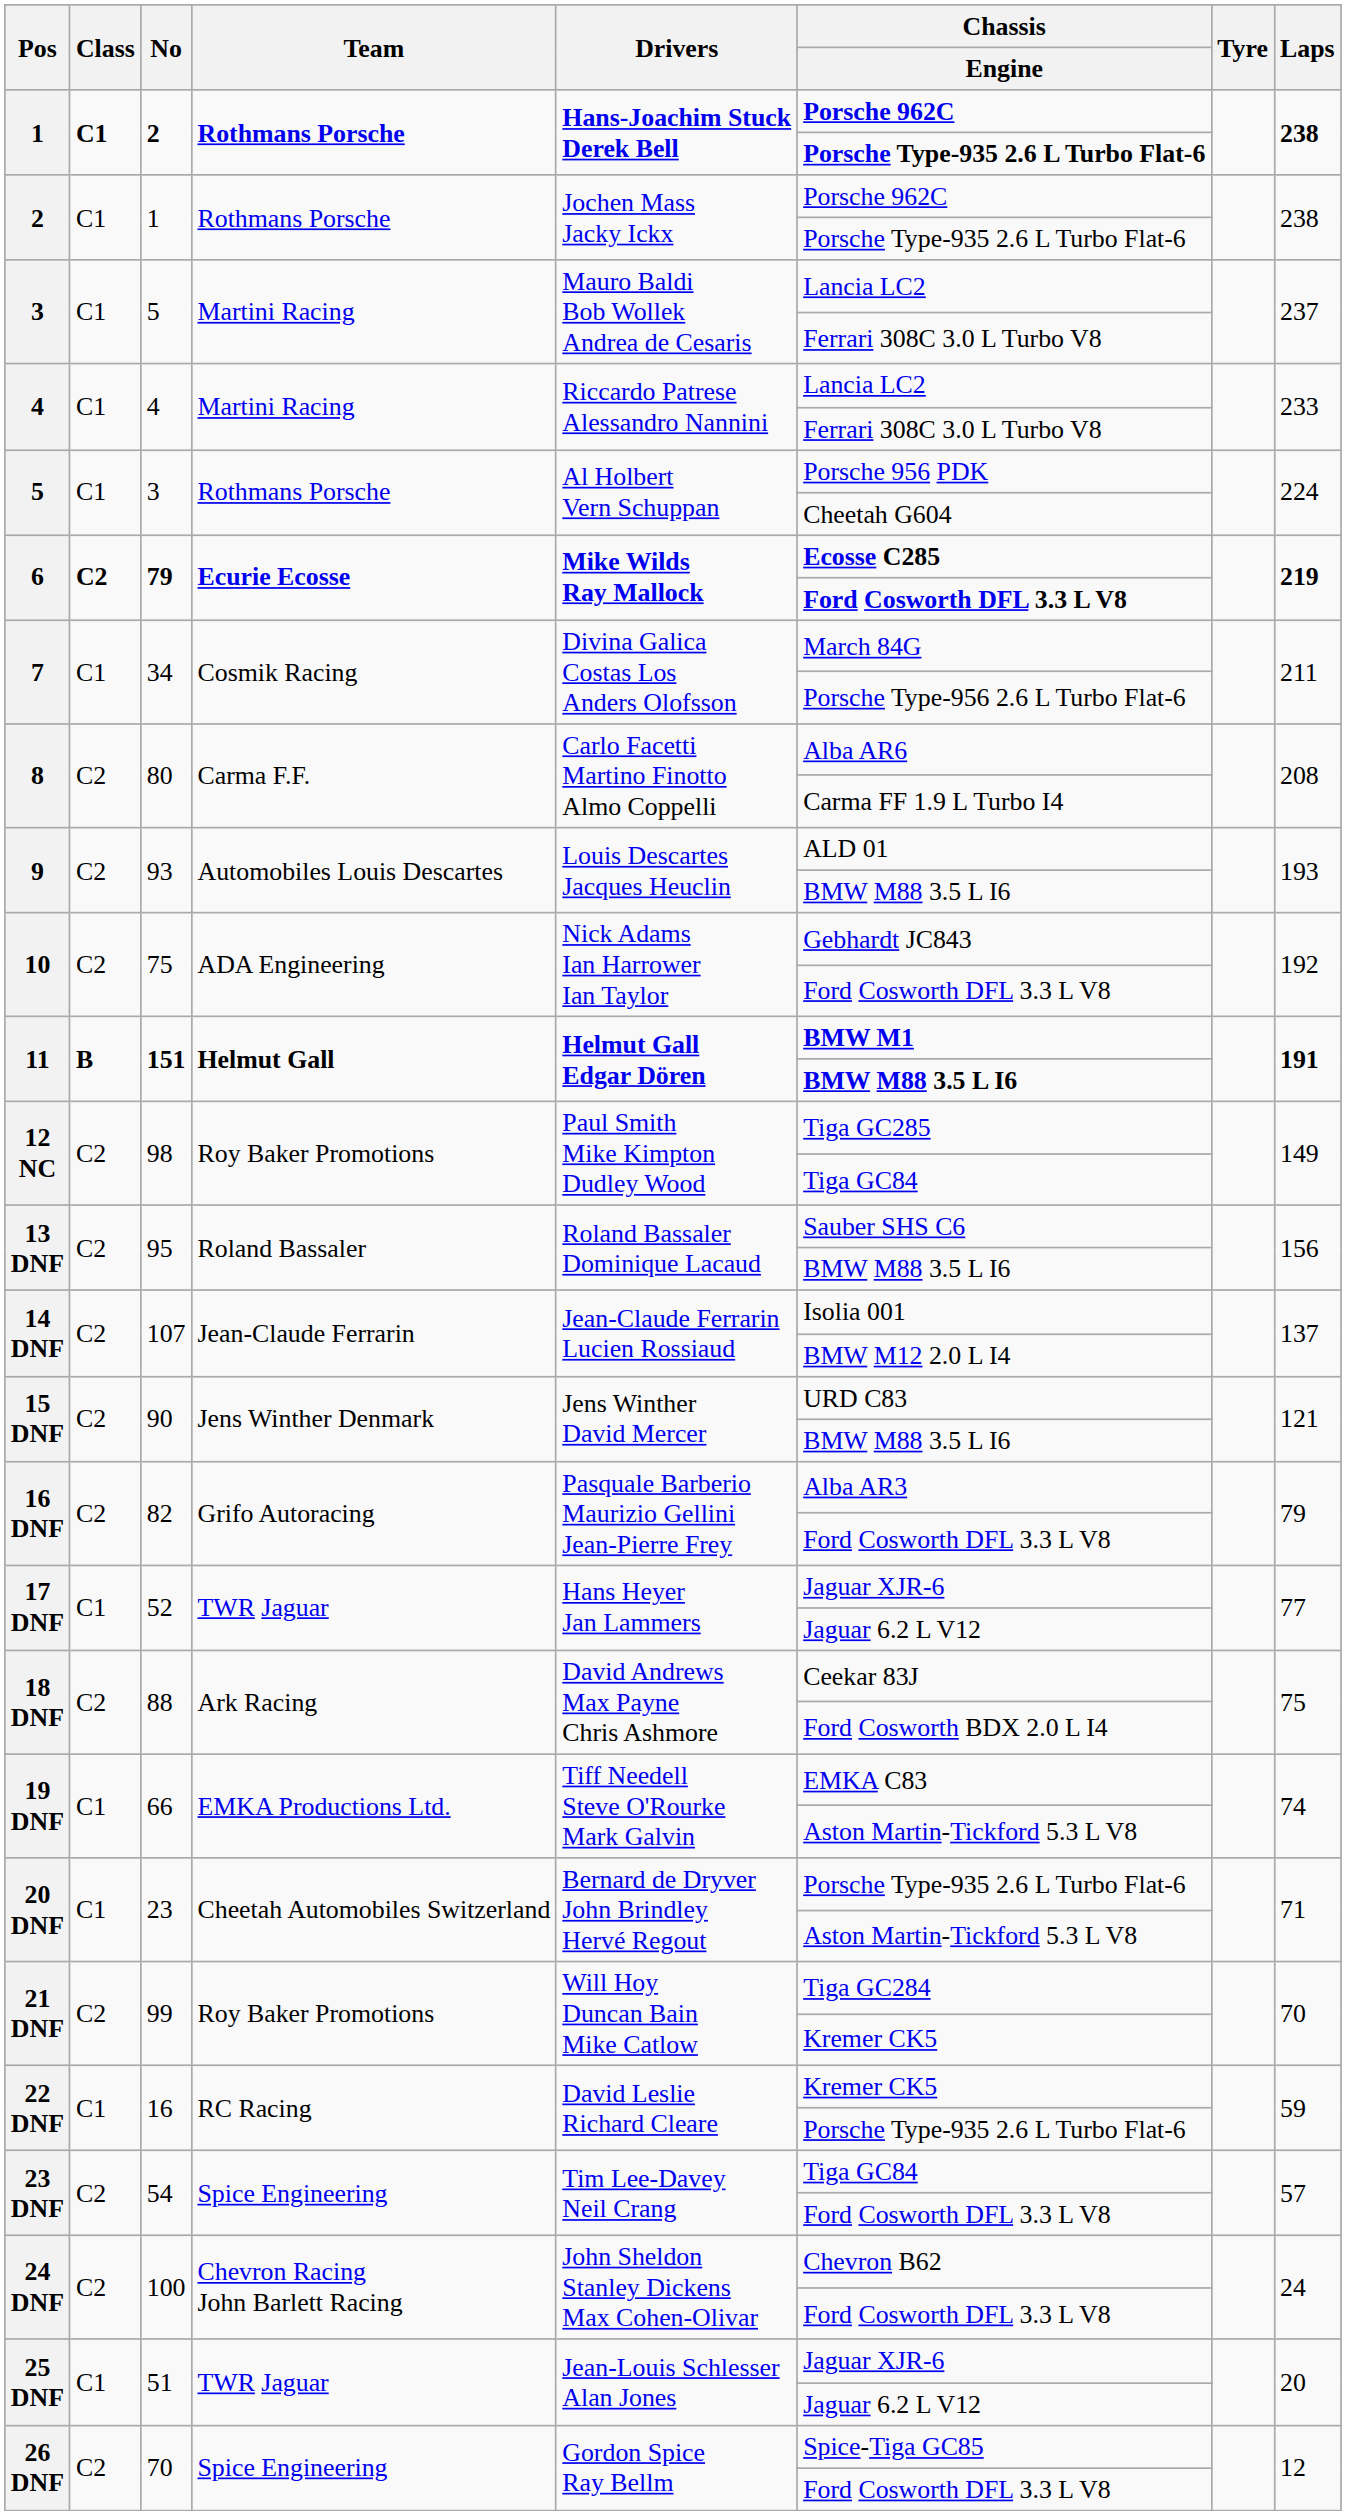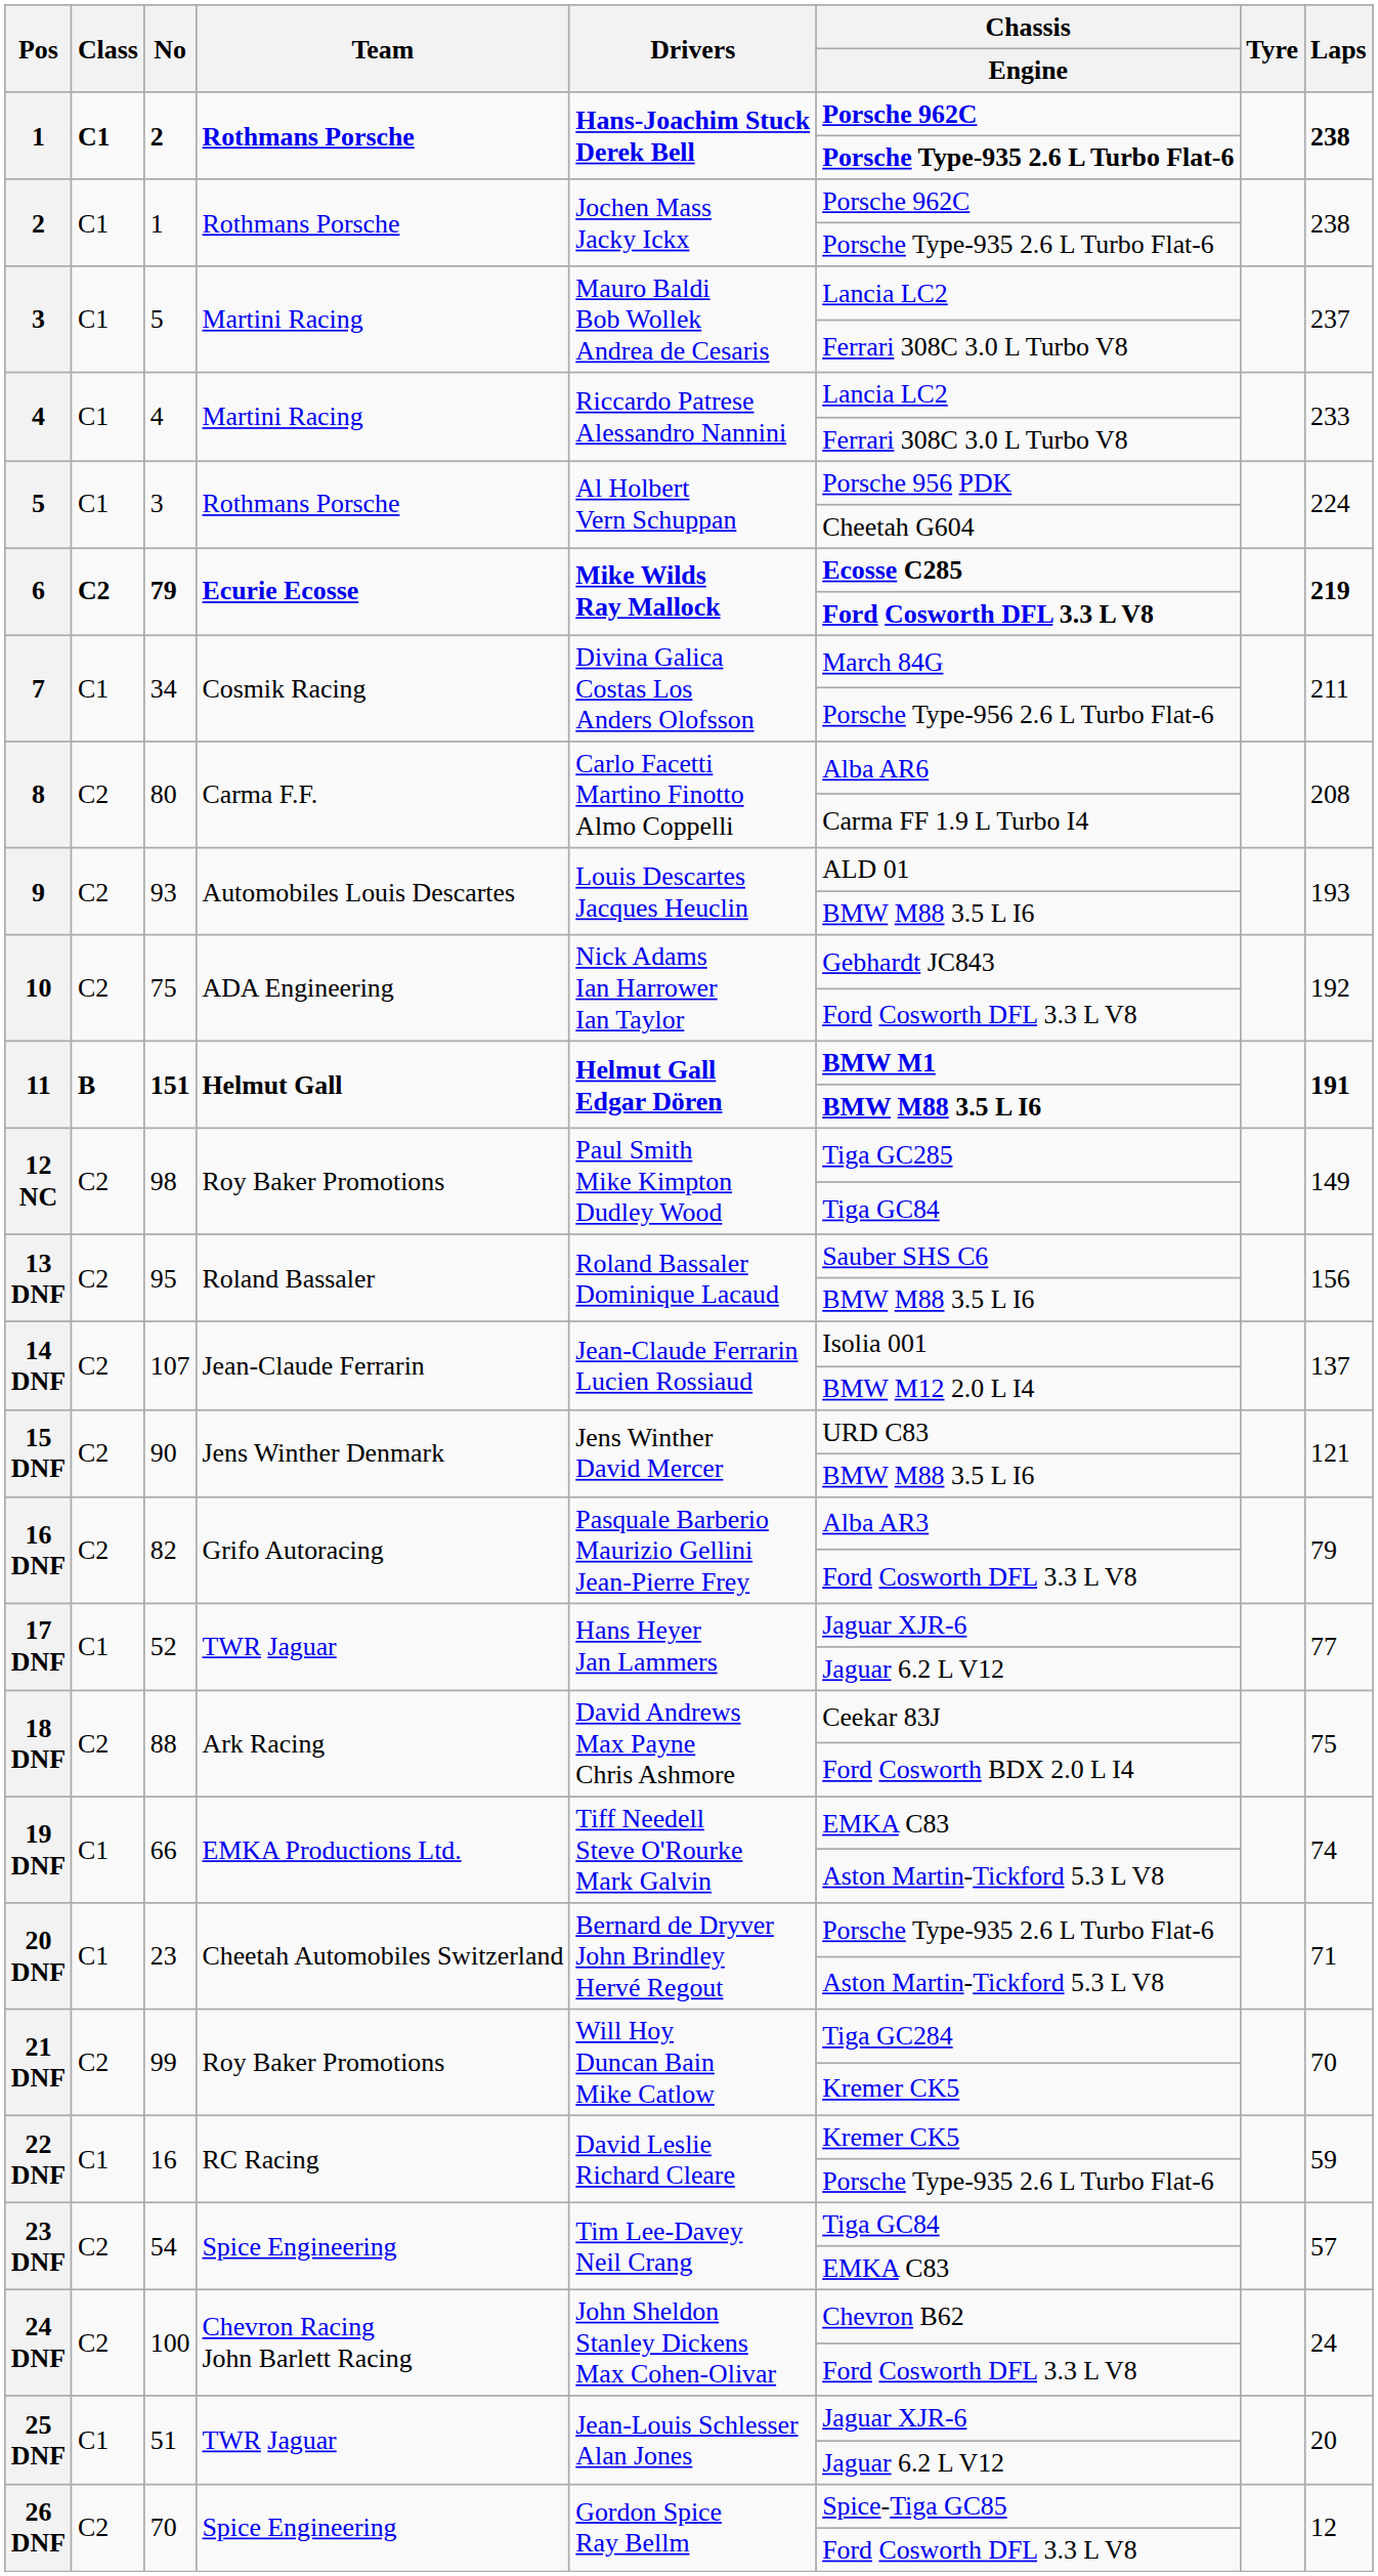row 48 | Chassis / Engine: Ford Cosworth DFL 3.3 L V8 -> EMKA C83
